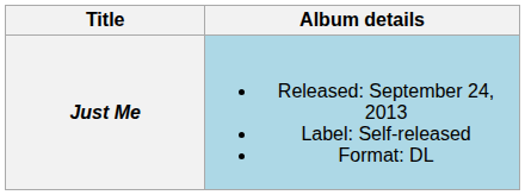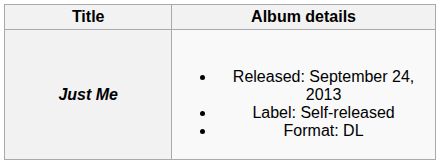Just Me | Album details: lightblue background -> no background
